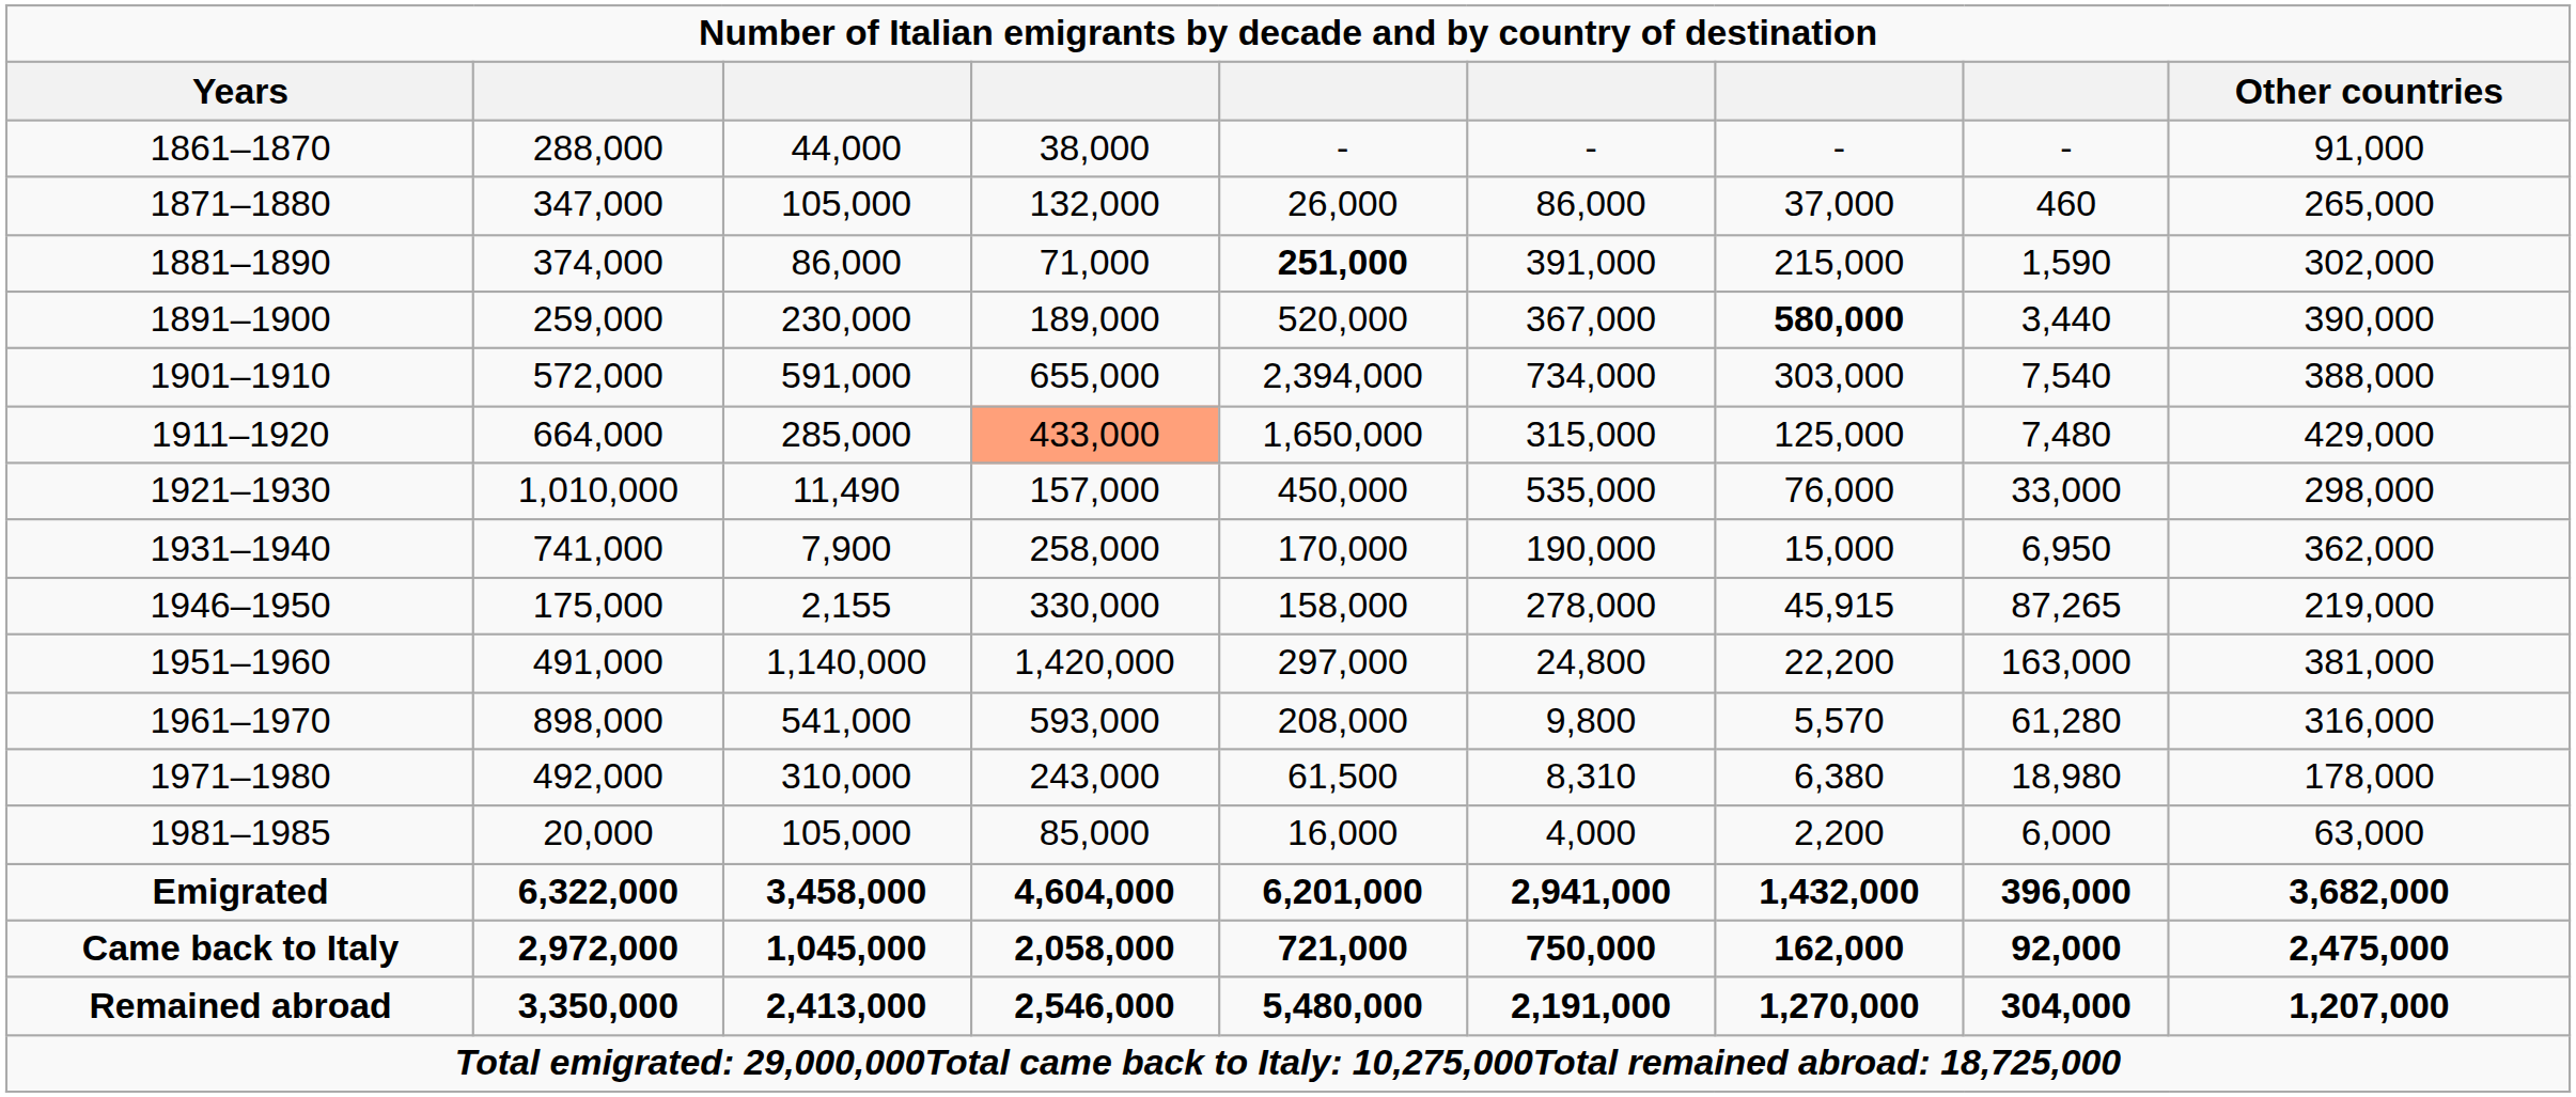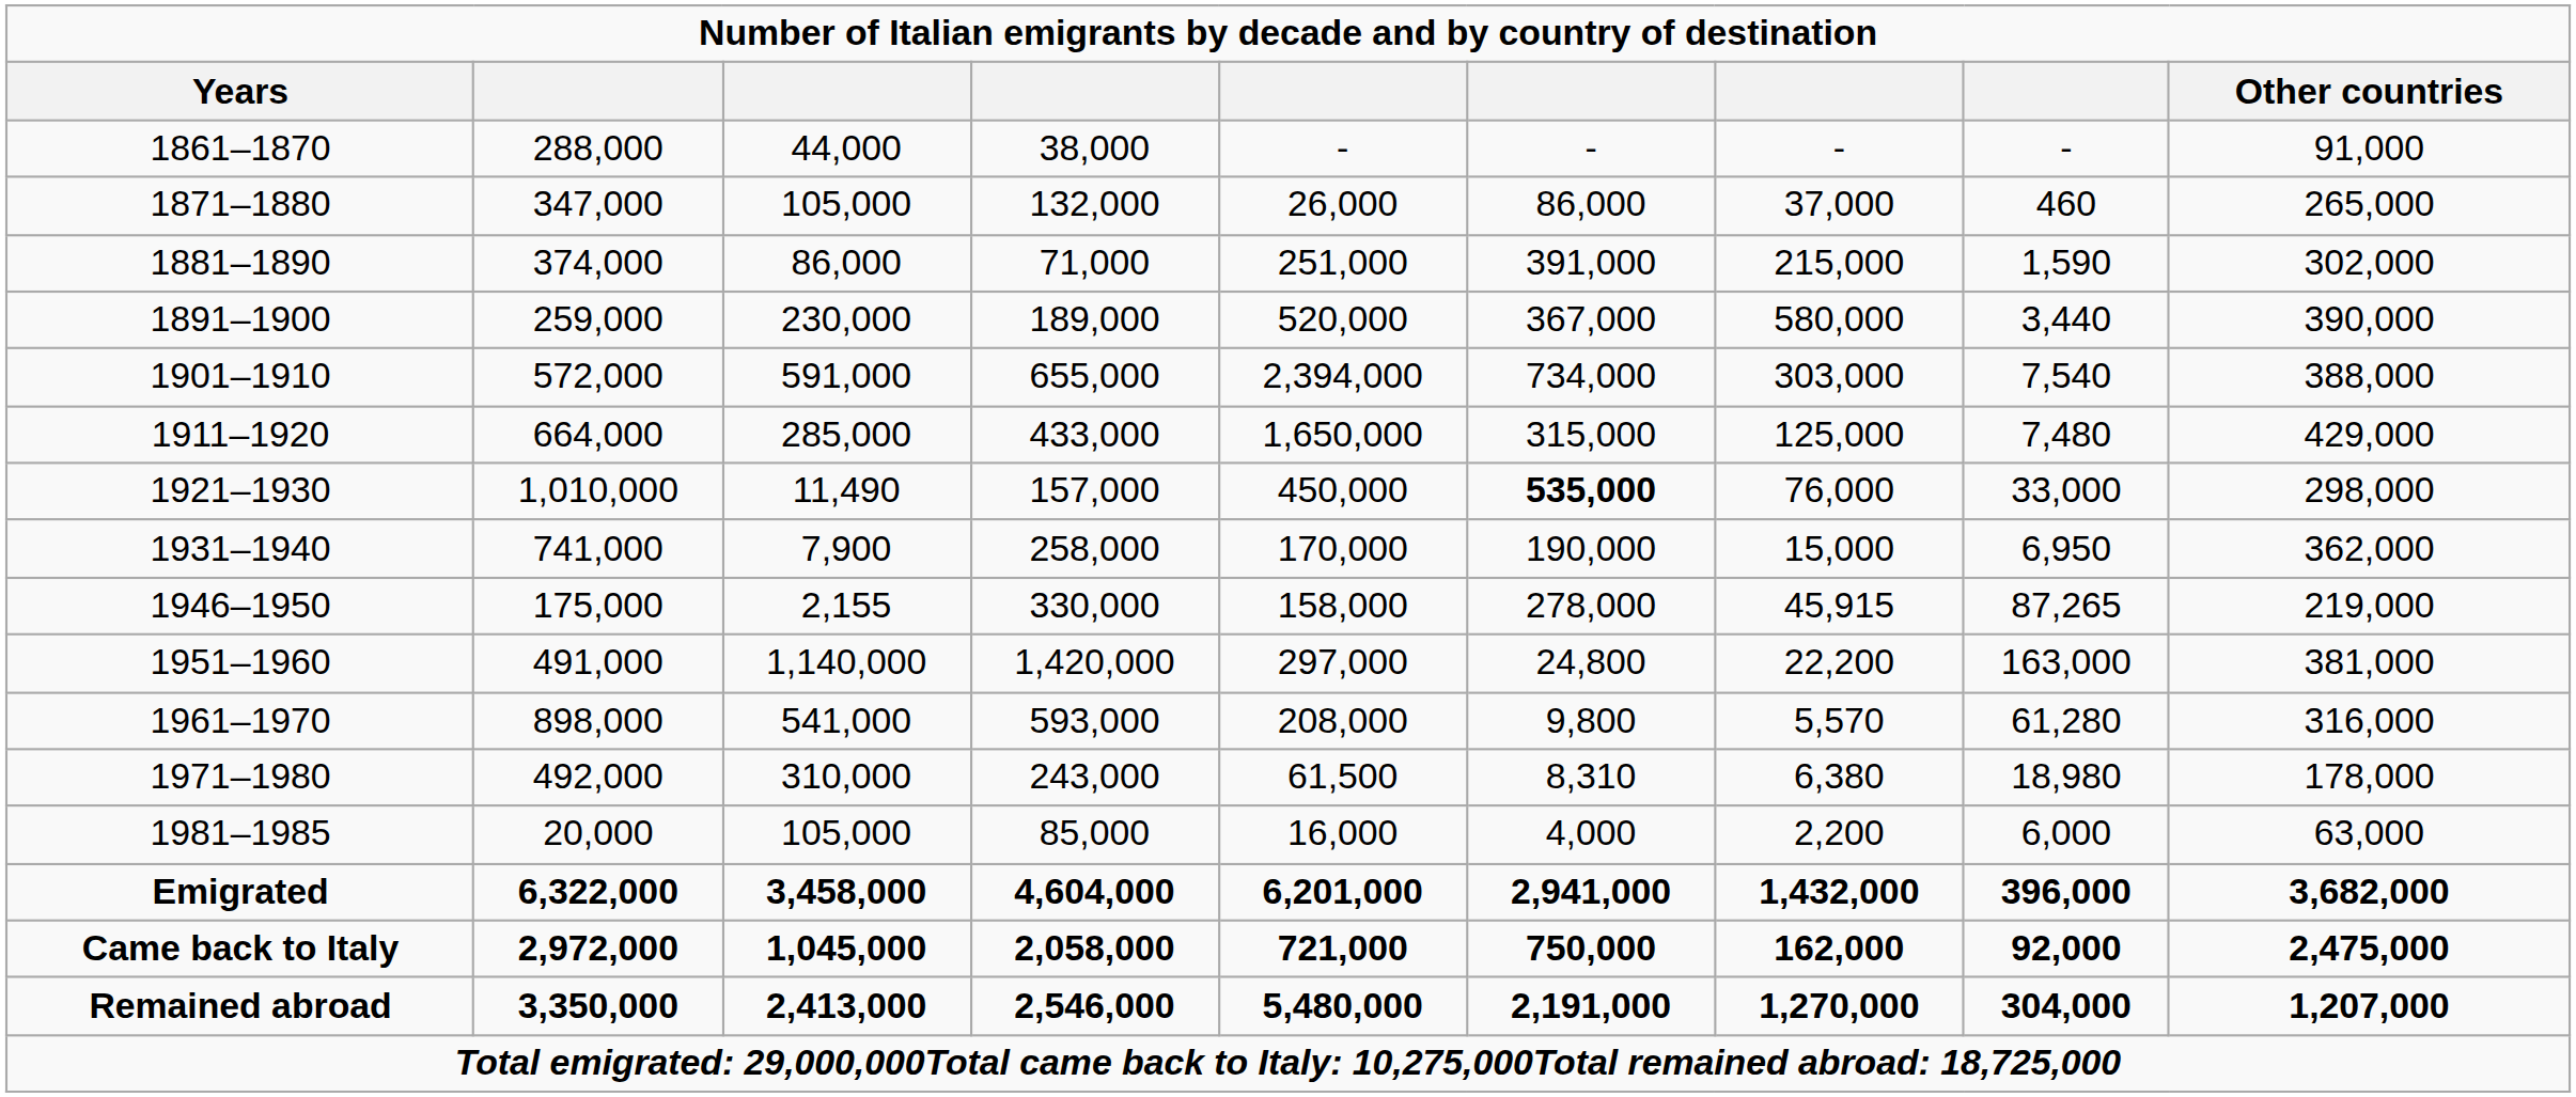1881–1890 | column 5: bold -> normal
1891–1900 | column 7: bold -> normal
1911–1920 | column 4: lightsalmon background -> no background
1921–1930 | column 6: normal -> bold
